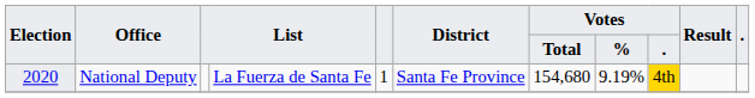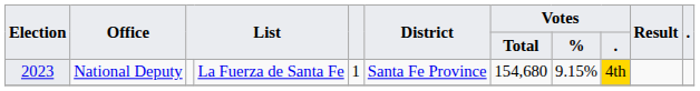National Deputy | Election: 2020 -> 2023
National Deputy | Votes / %: 9.19% -> 9.15%
